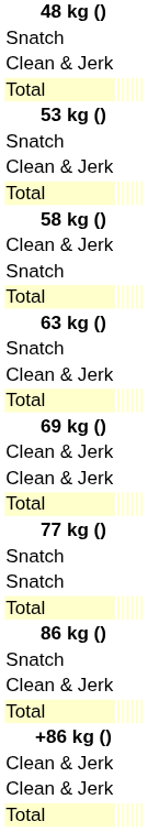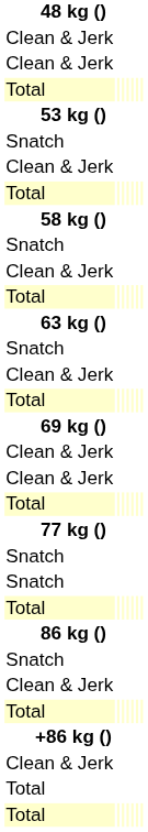row 2 | column 1: Snatch -> Clean & Jerk
row 10 | column 1: Clean & Jerk -> Snatch
row 11 | column 1: Snatch -> Clean & Jerk
row 31 | column 1: Clean & Jerk -> Total
